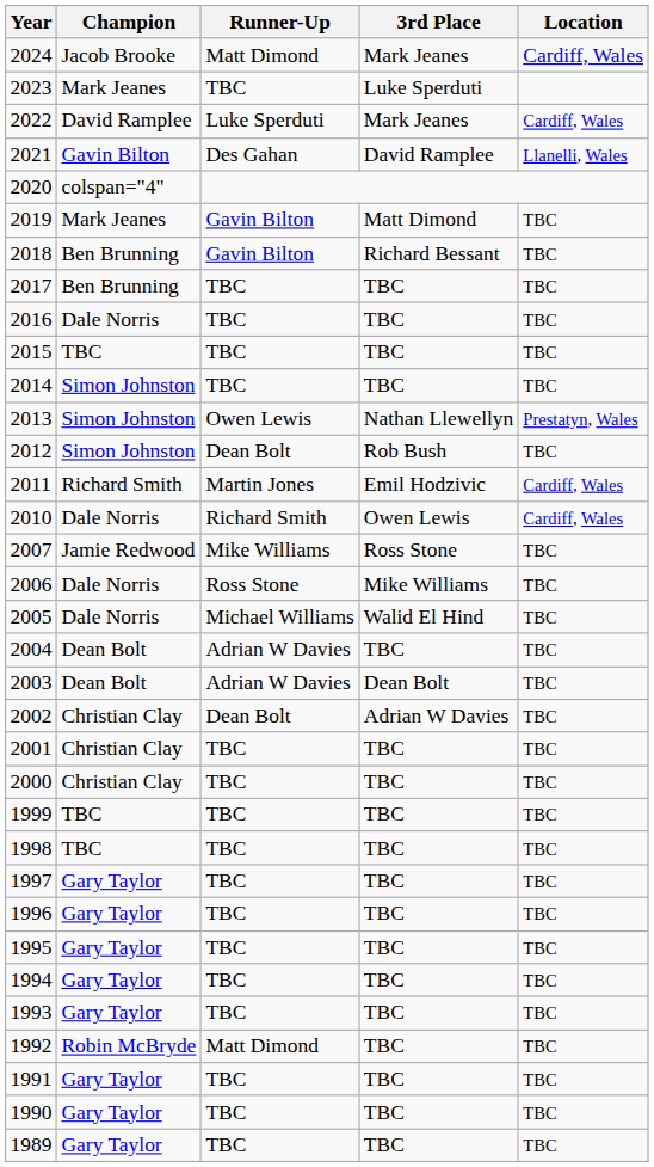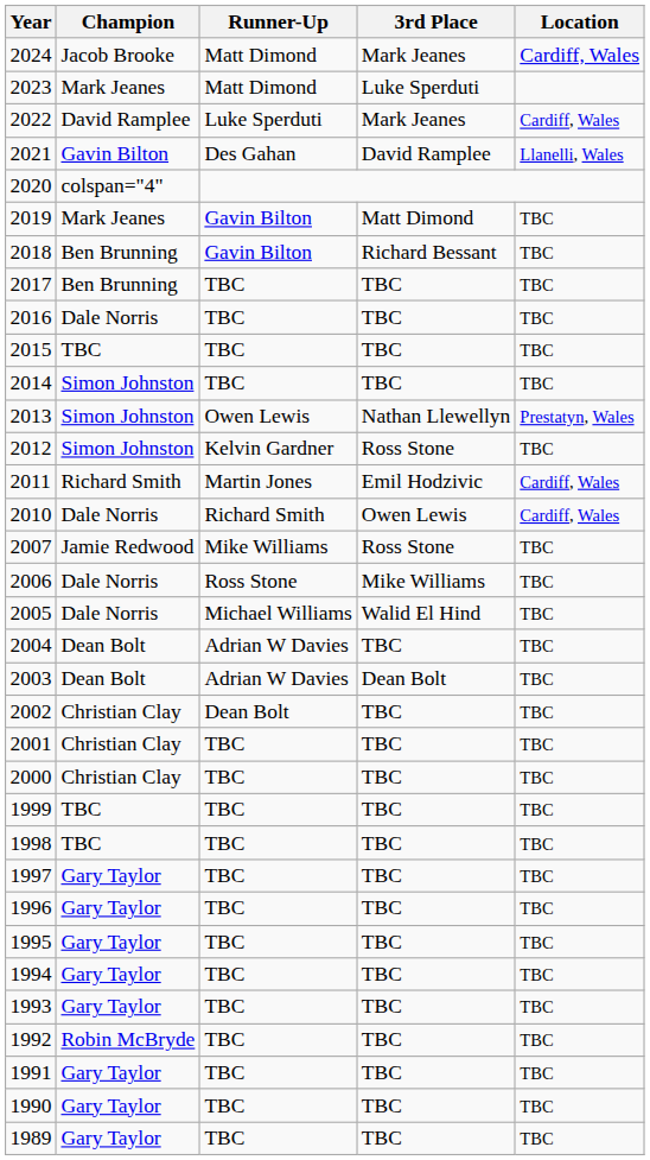2023 | Runner-Up: TBC -> Matt Dimond
2012 | Runner-Up: Dean Bolt -> Kelvin Gardner
2012 | 3rd Place: Rob Bush -> Ross Stone
2002 | 3rd Place: Adrian W Davies -> TBC
1992 | Runner-Up: Matt Dimond -> TBC
